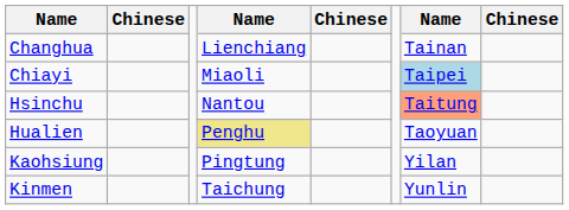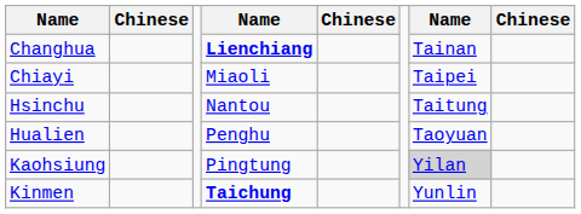Changhua | column 4: normal -> bold
Chiayi | column 7: lightblue background -> no background
Hsinchu | column 7: lightsalmon background -> no background
Hualien | column 4: khaki background -> no background
Kaohsiung | column 7: no background -> lightgrey background
Kinmen | column 4: normal -> bold
